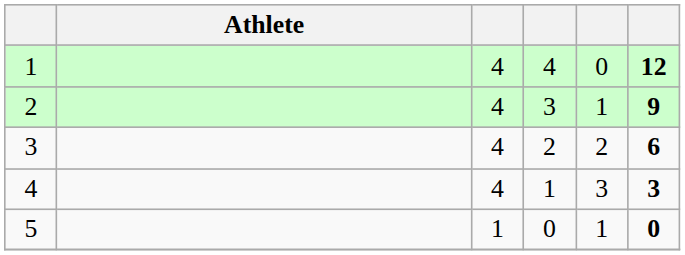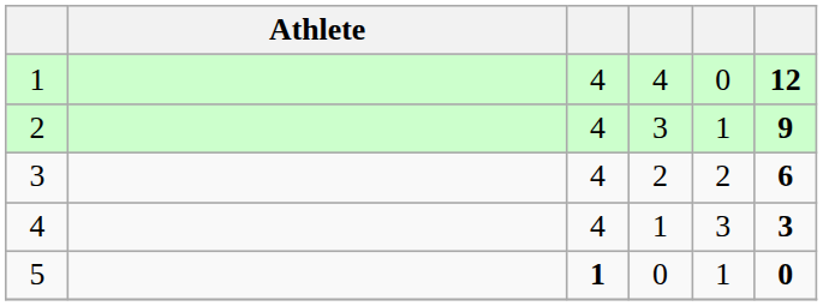5 | column 3: normal -> bold
